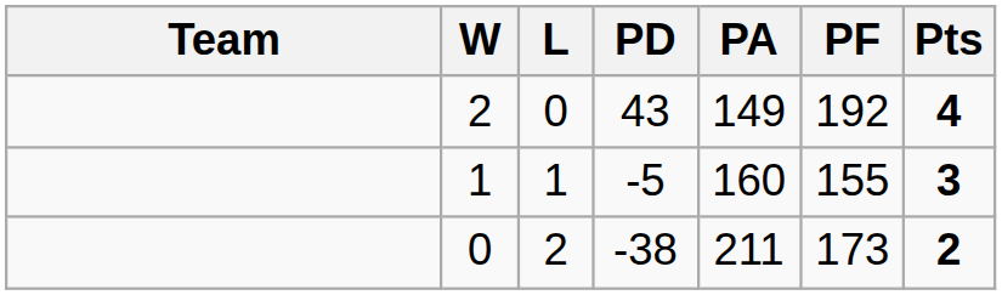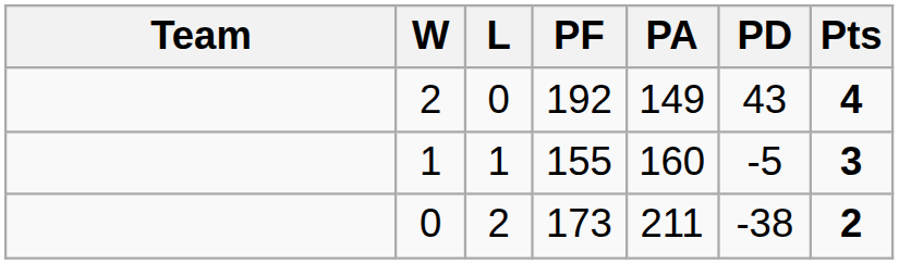columns swapped: PF <-> PD
